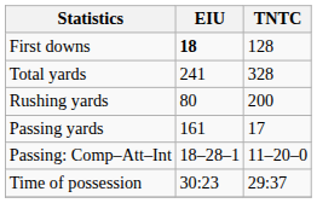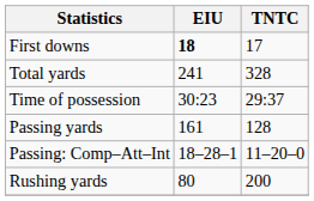First downs | TNTC: 128 -> 17
rows swapped: Rushing yards <-> Time of possession
Passing yards | TNTC: 17 -> 128
